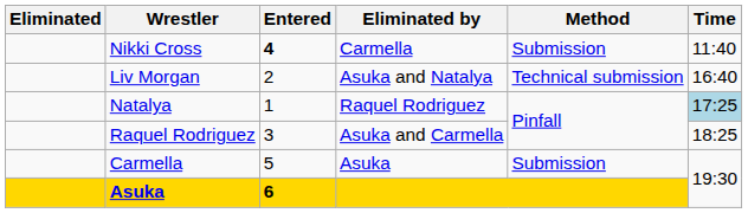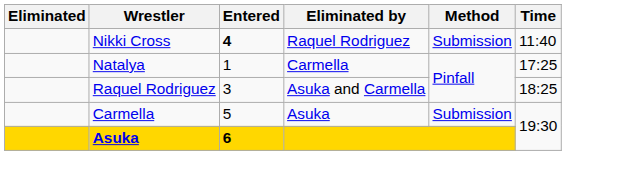Nikki Cross | Eliminated by: Carmella -> Raquel Rodriguez
- row: Liv Morgan | 2 | Asuka and Natalya | Technical submission | 16:40
Natalya | Eliminated by: Raquel Rodriguez -> Carmella
Natalya | Time: lightblue background -> no background
